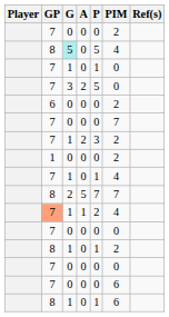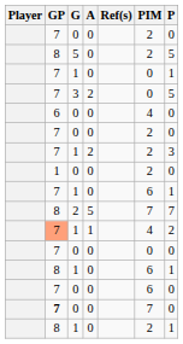columns swapped: P <-> Ref(s)
row 3 | G: paleturquoise background -> no background
row 3 | PIM: 4 -> 2
row 6 | PIM: 2 -> 4
row 7 | PIM: 7 -> 2
row 10 | PIM: 4 -> 6
row 14 | PIM: 2 -> 6
row 15 | PIM: 0 -> 6
row 16 | GP: normal -> bold
row 16 | PIM: 6 -> 7
row 17 | PIM: 6 -> 2
